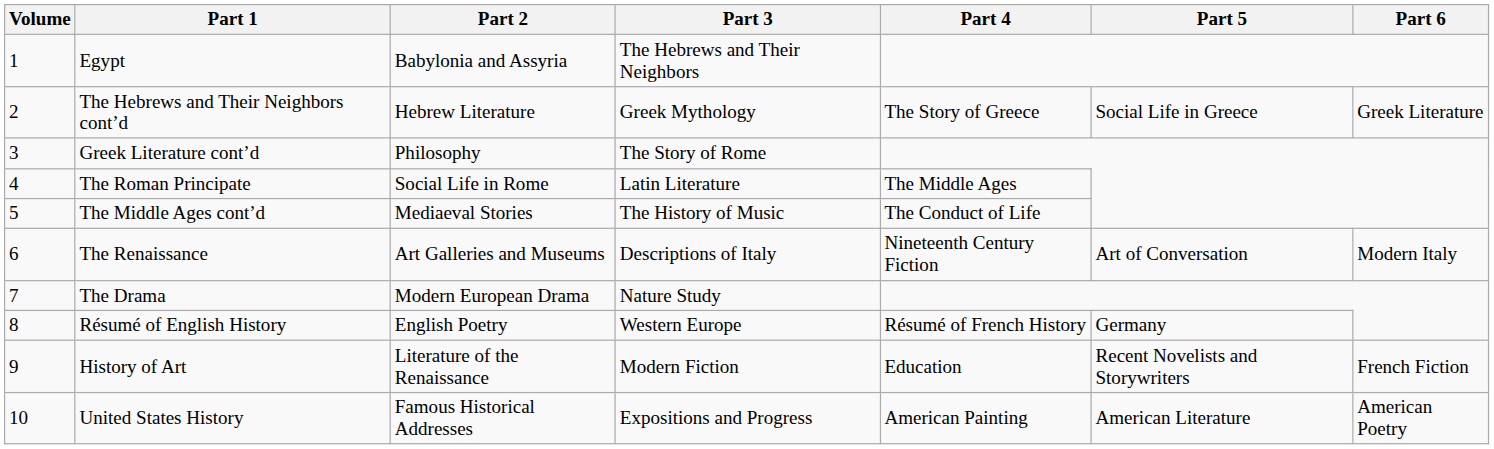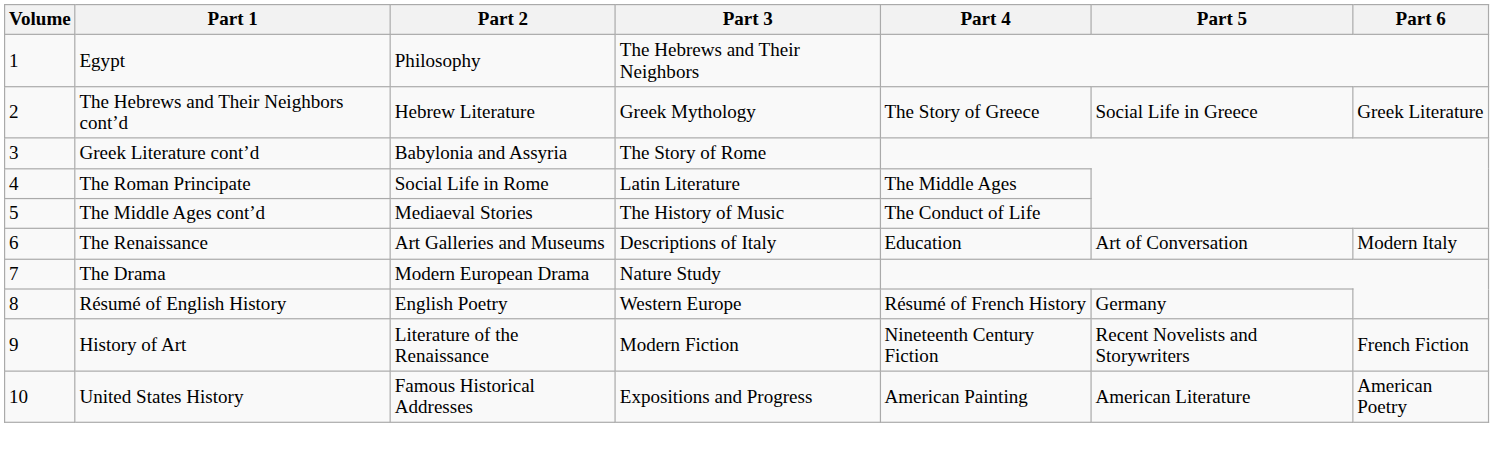Egypt | Part 2: Babylonia and Assyria -> Philosophy
Greek Literature cont’d | Part 2: Philosophy -> Babylonia and Assyria
The Renaissance | Part 4: Nineteenth Century Fiction -> Education
History of Art | Part 4: Education -> Nineteenth Century Fiction
